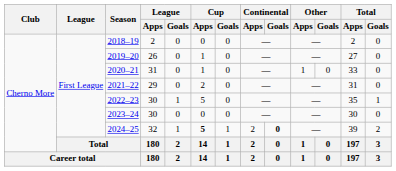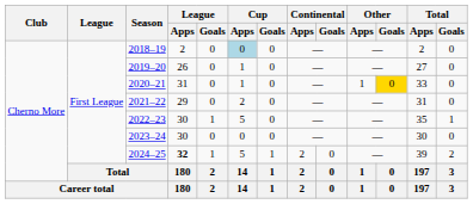2018–19 | Cup / Apps: no background -> lightblue background
2020–21 | Other / Goals: no background -> gold background
2024–25 | League / Apps: normal -> bold
2024–25 | Cup / Apps: bold -> normal
2024–25 | Continental / Goals: bold -> normal
